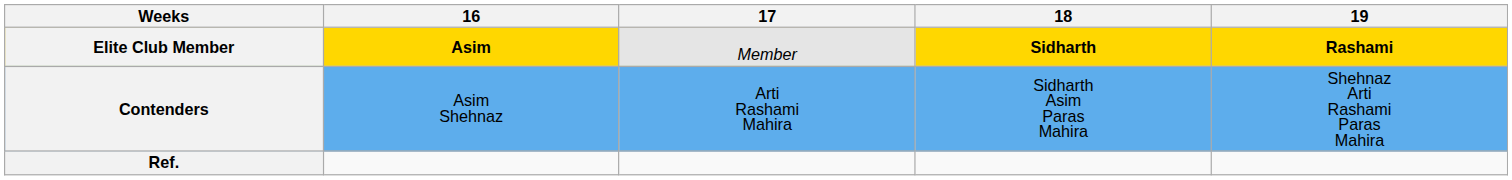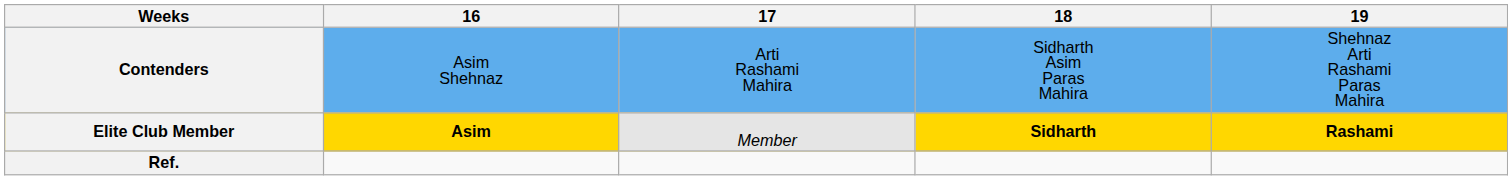rows swapped: Contenders <-> Elite Club Member
